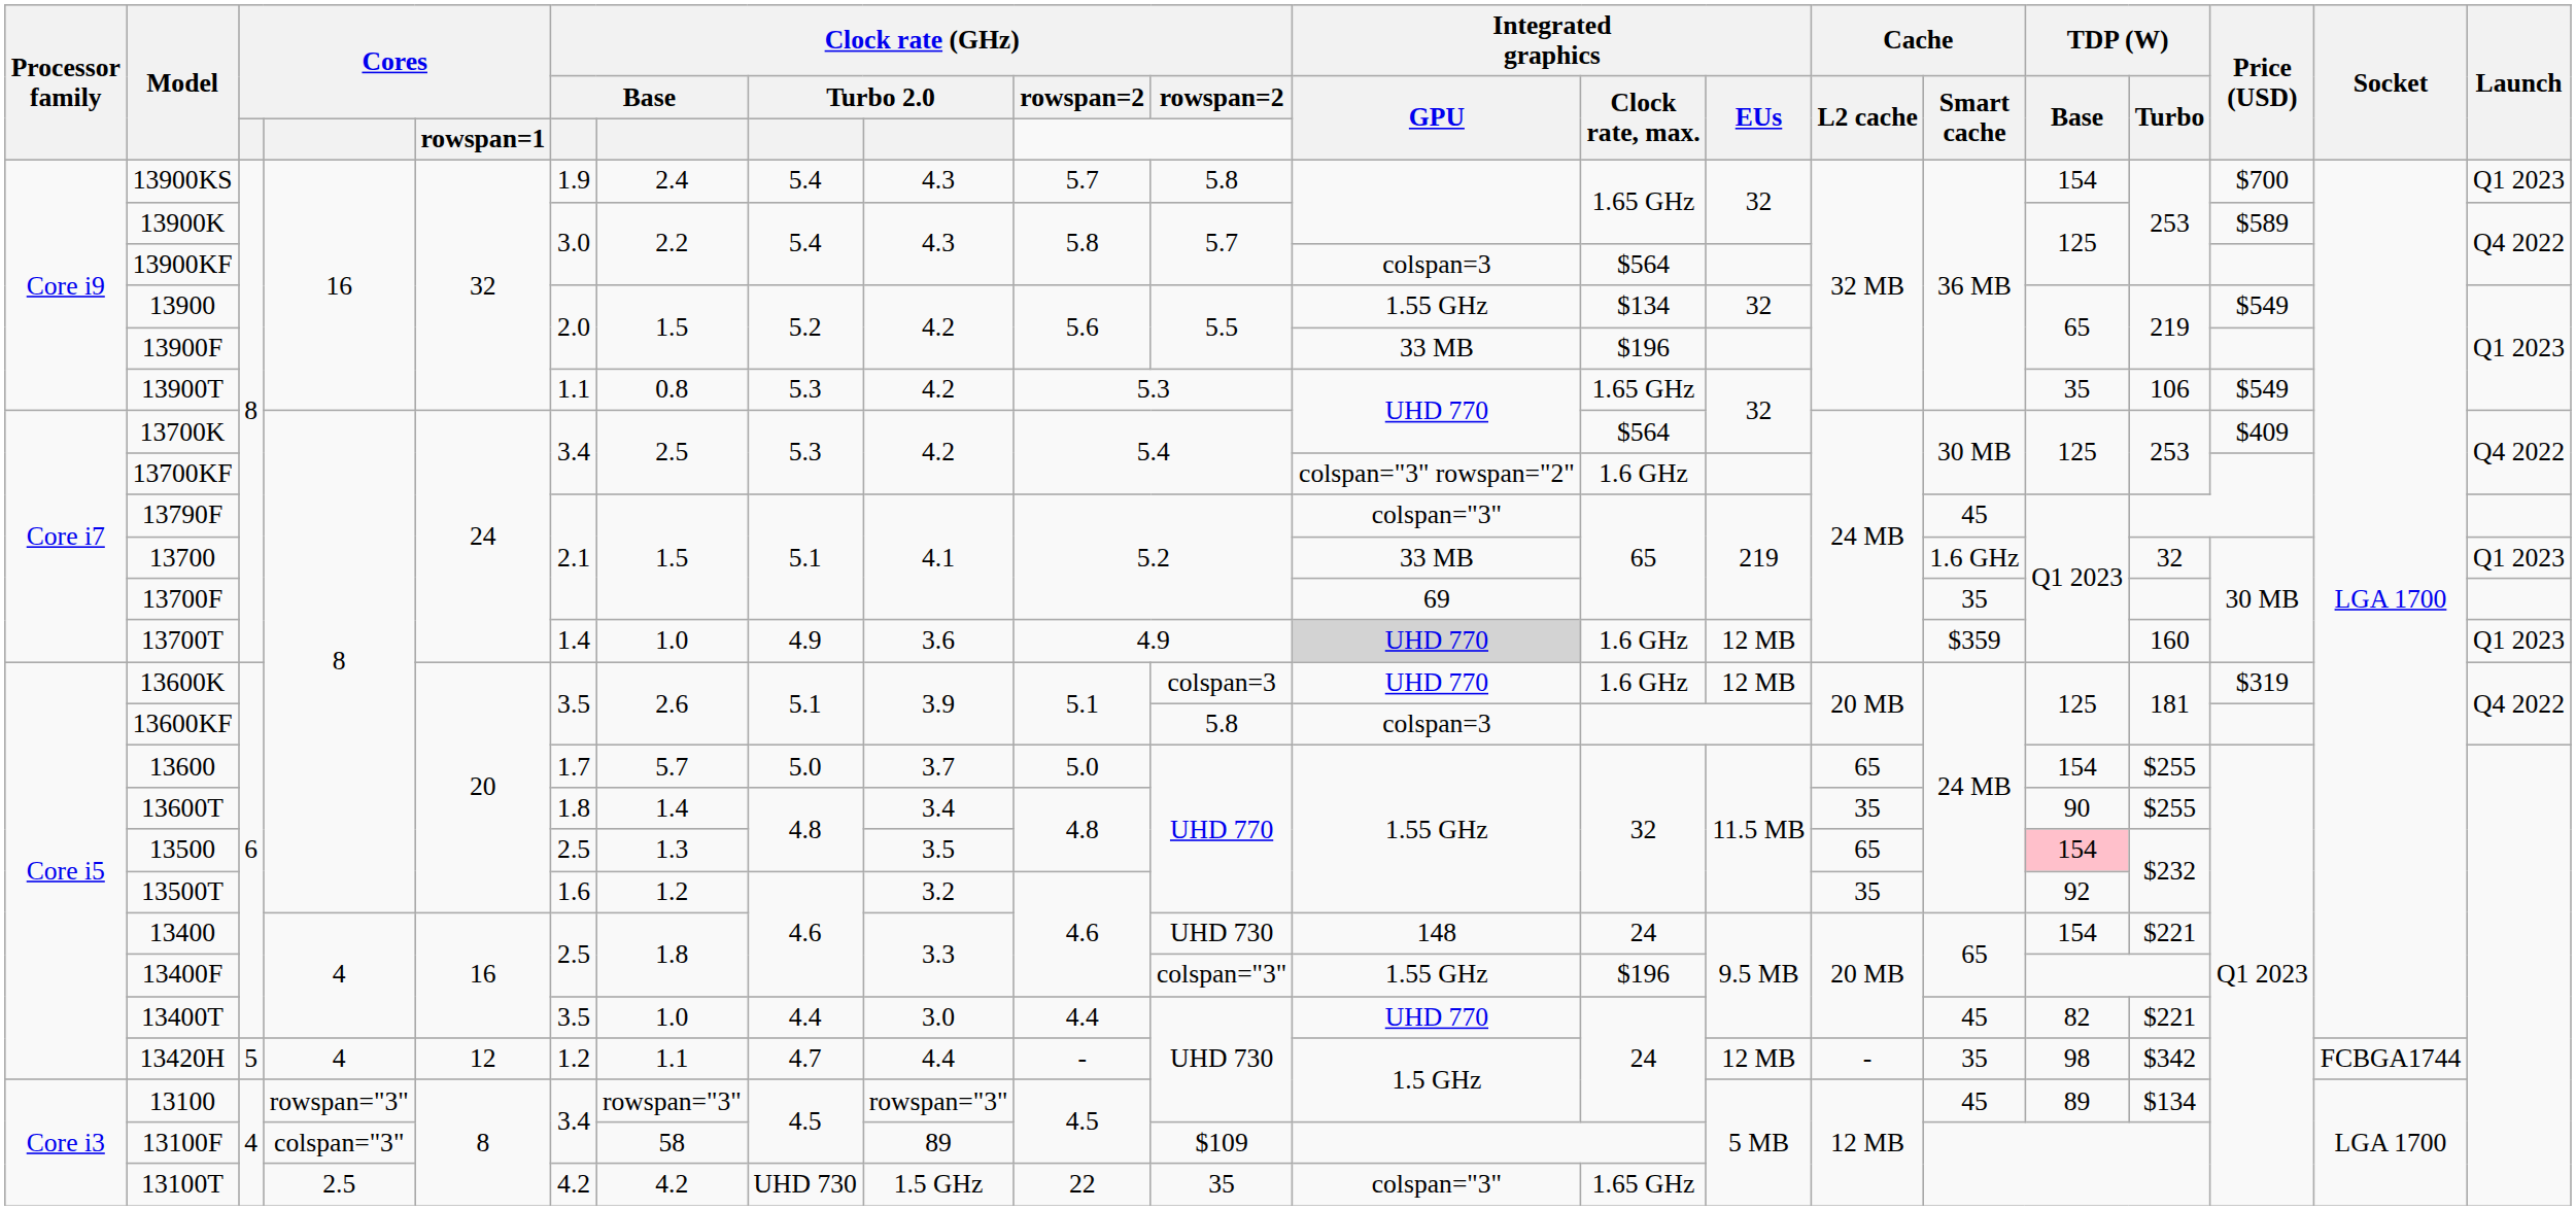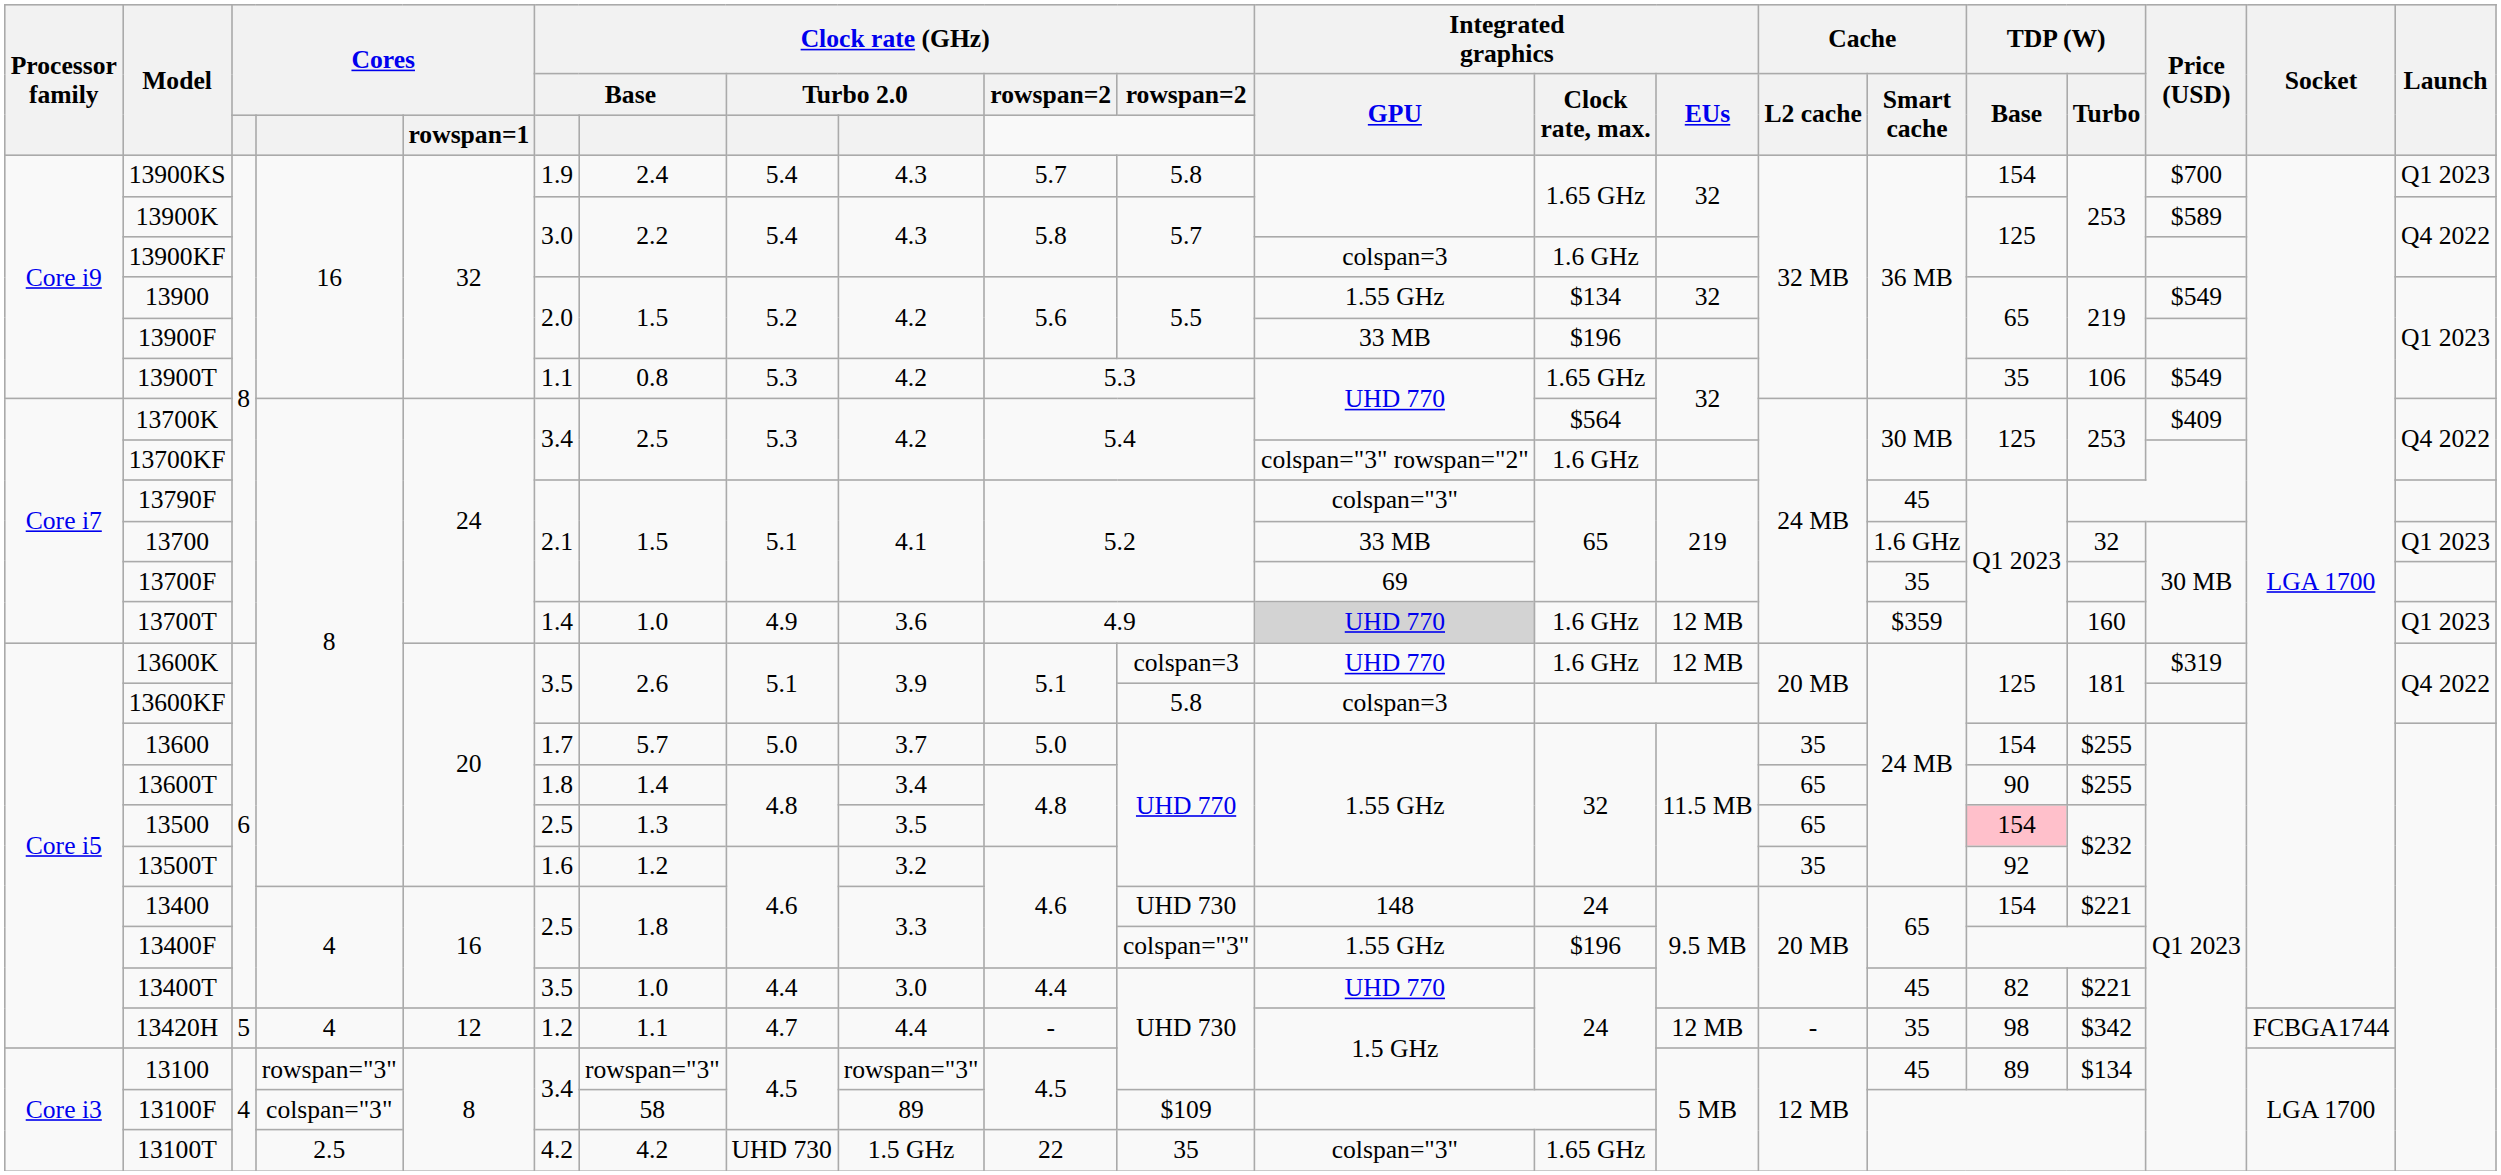13900KF | Integrated graphics / Clock rate, max.: $564 -> 1.6 GHz
13600 | Cache / L2 cache: 65 -> 35
13600T | Cache / L2 cache: 35 -> 65
